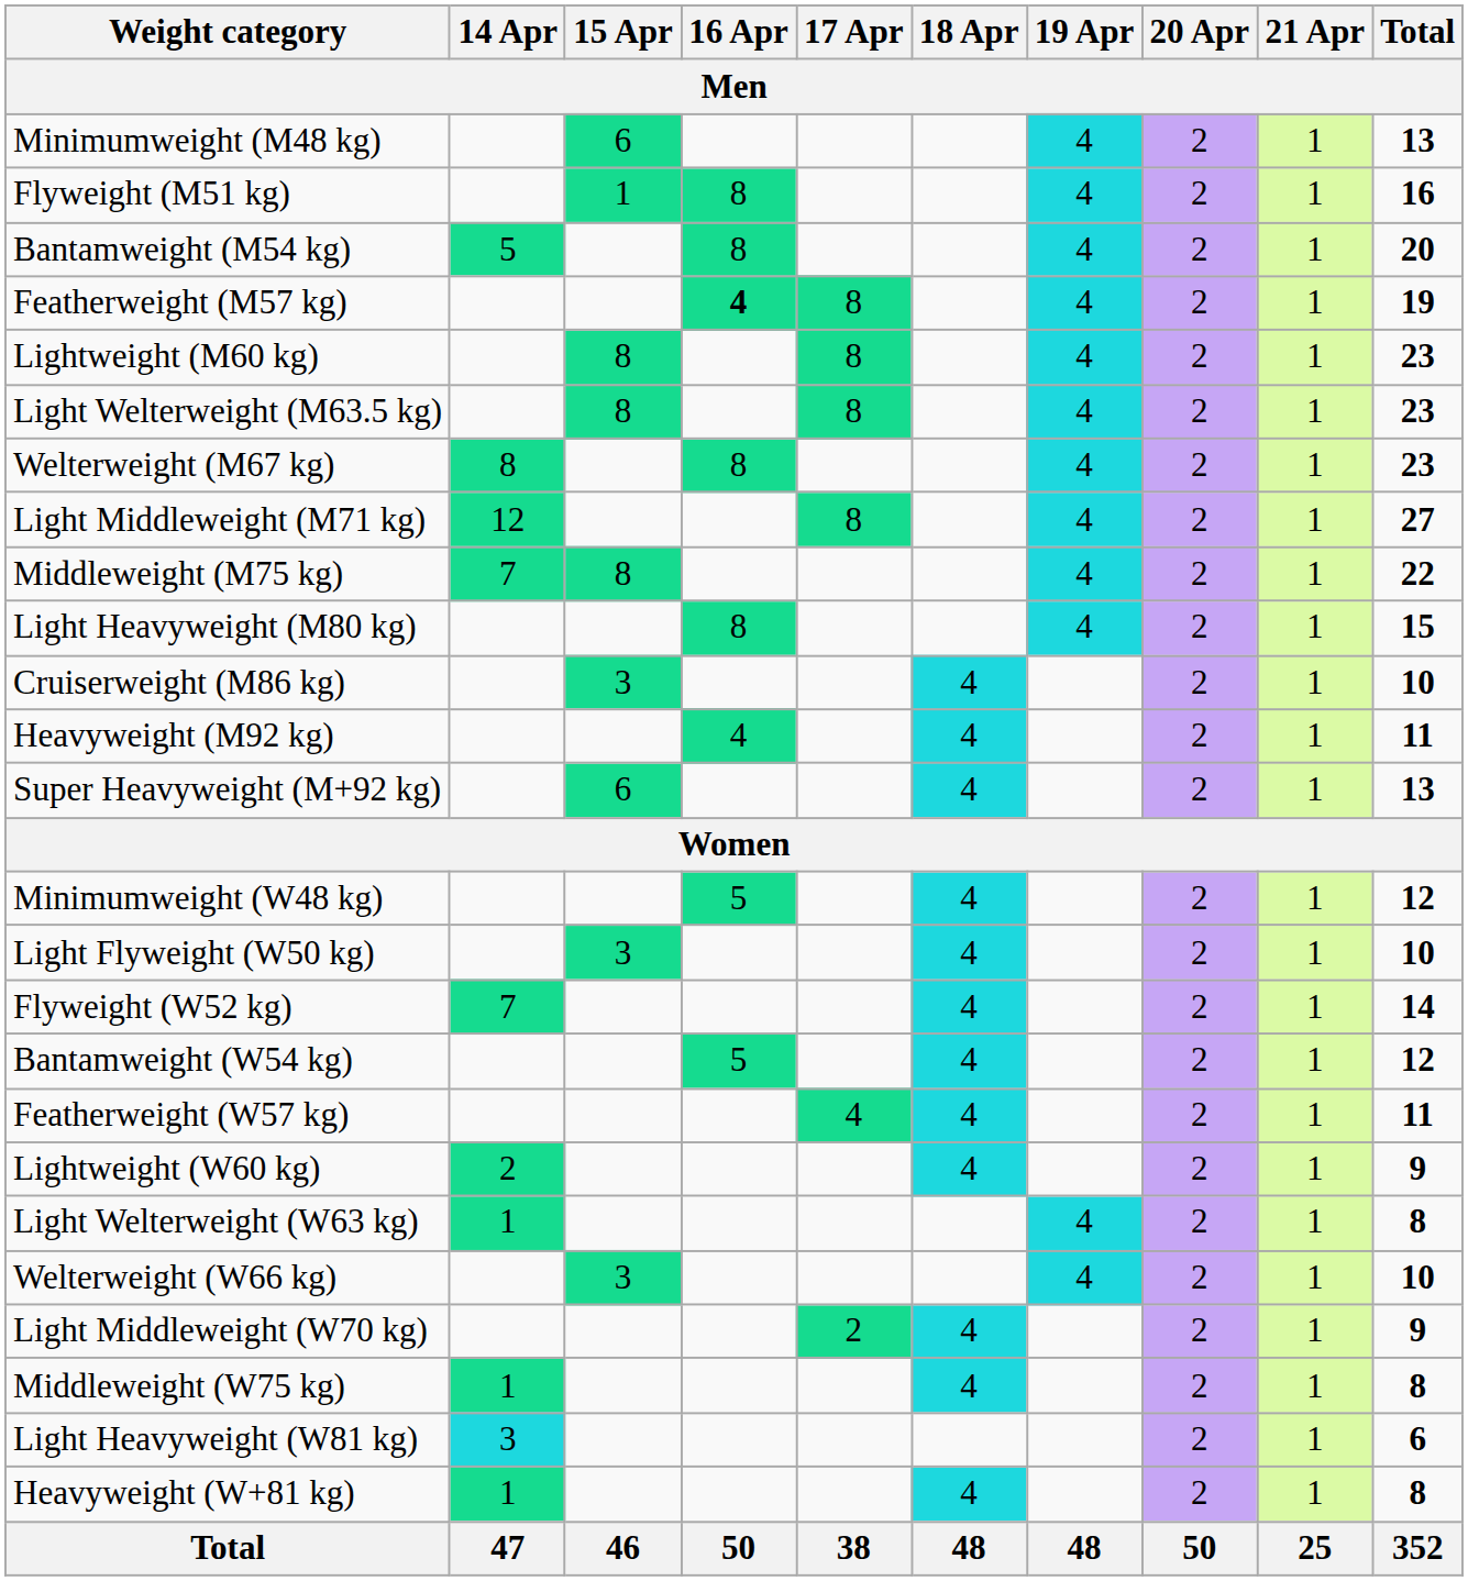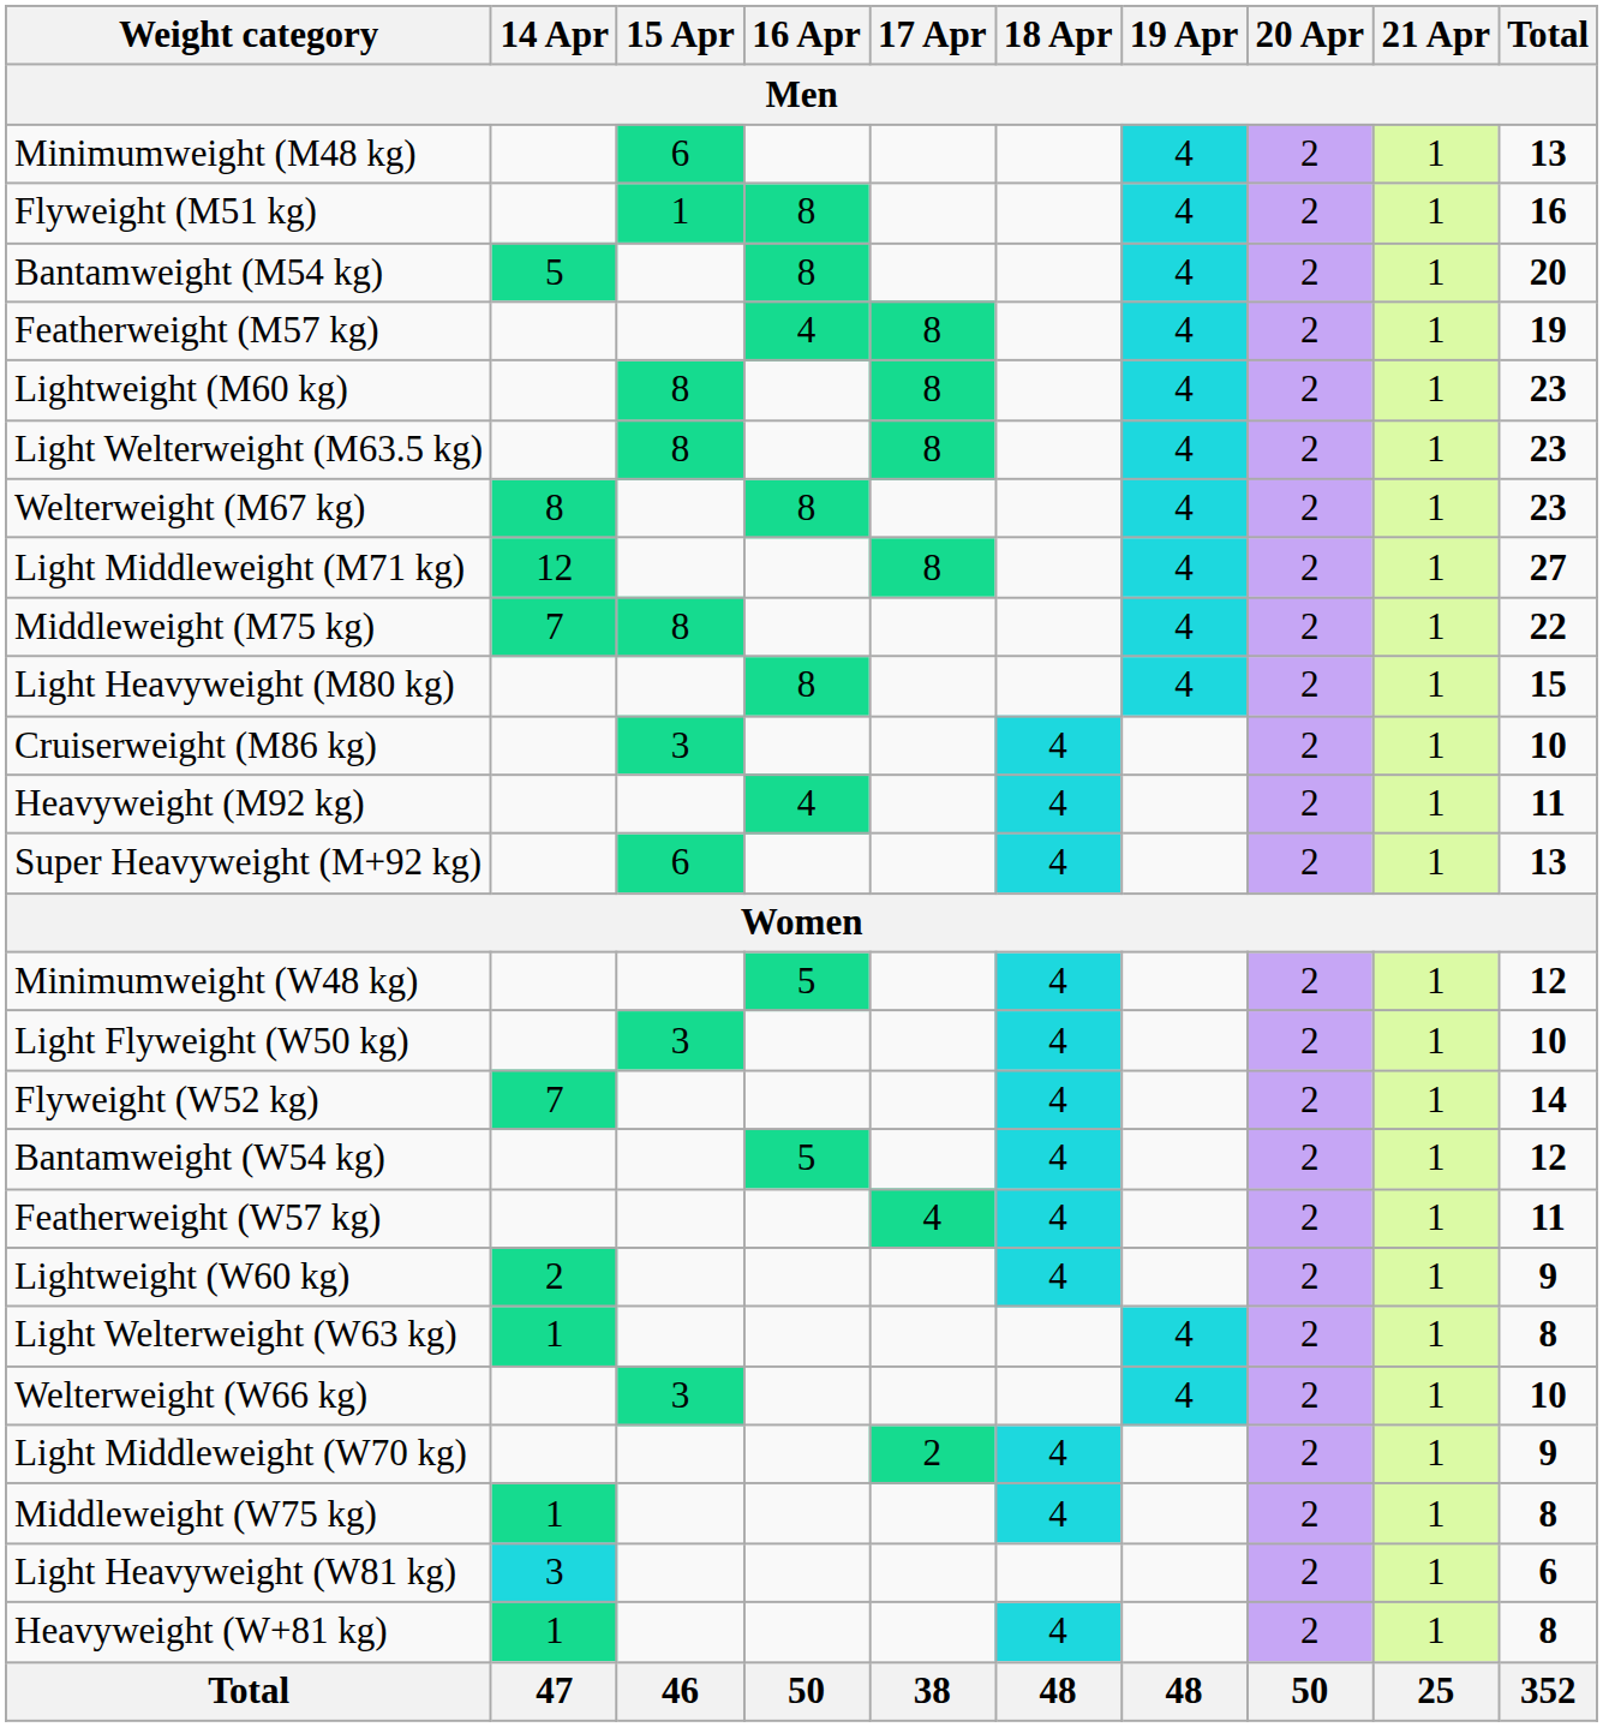Featherweight (M57 kg) | 16 Apr: bold -> normal
